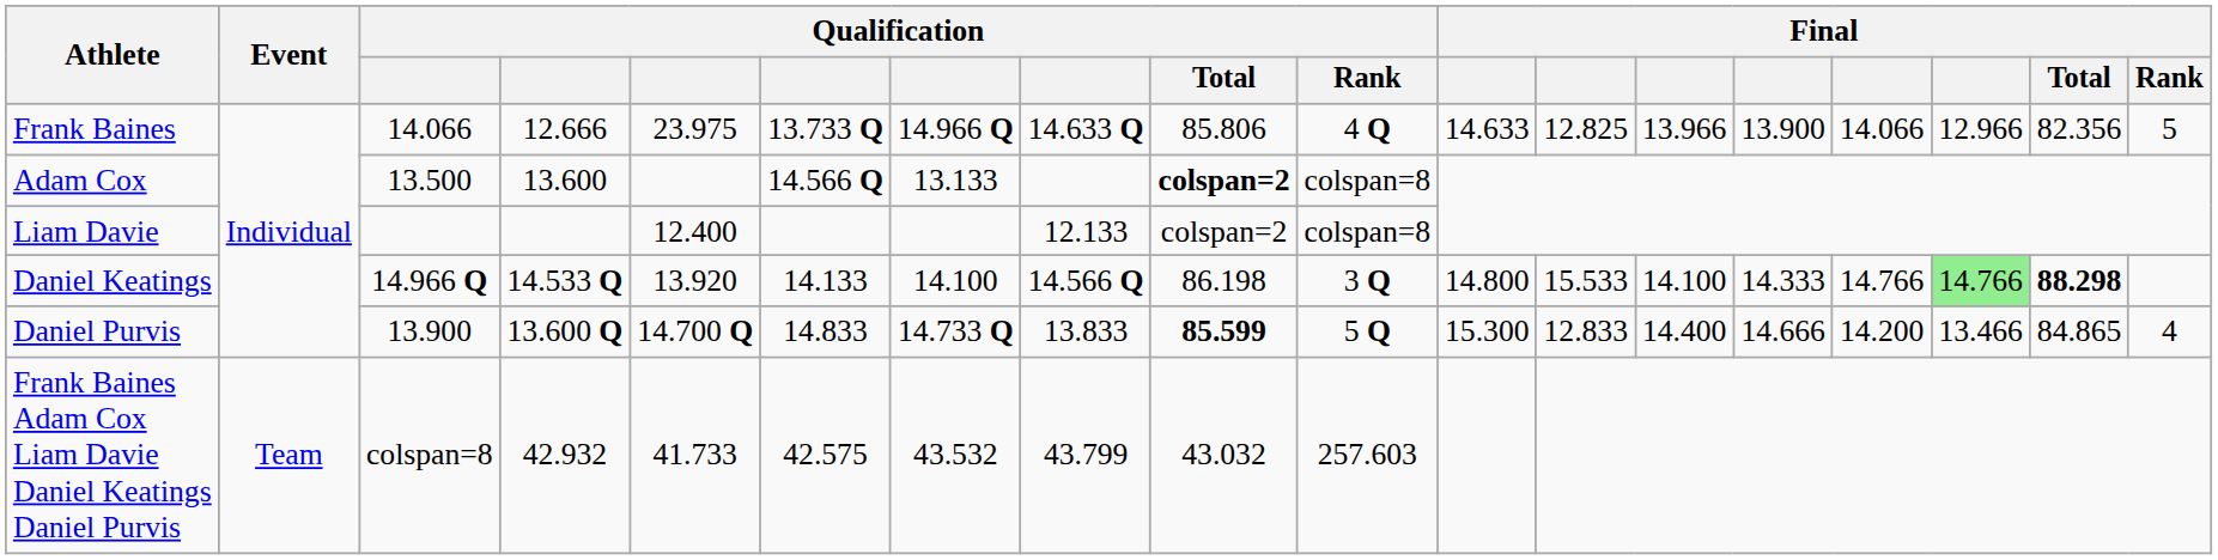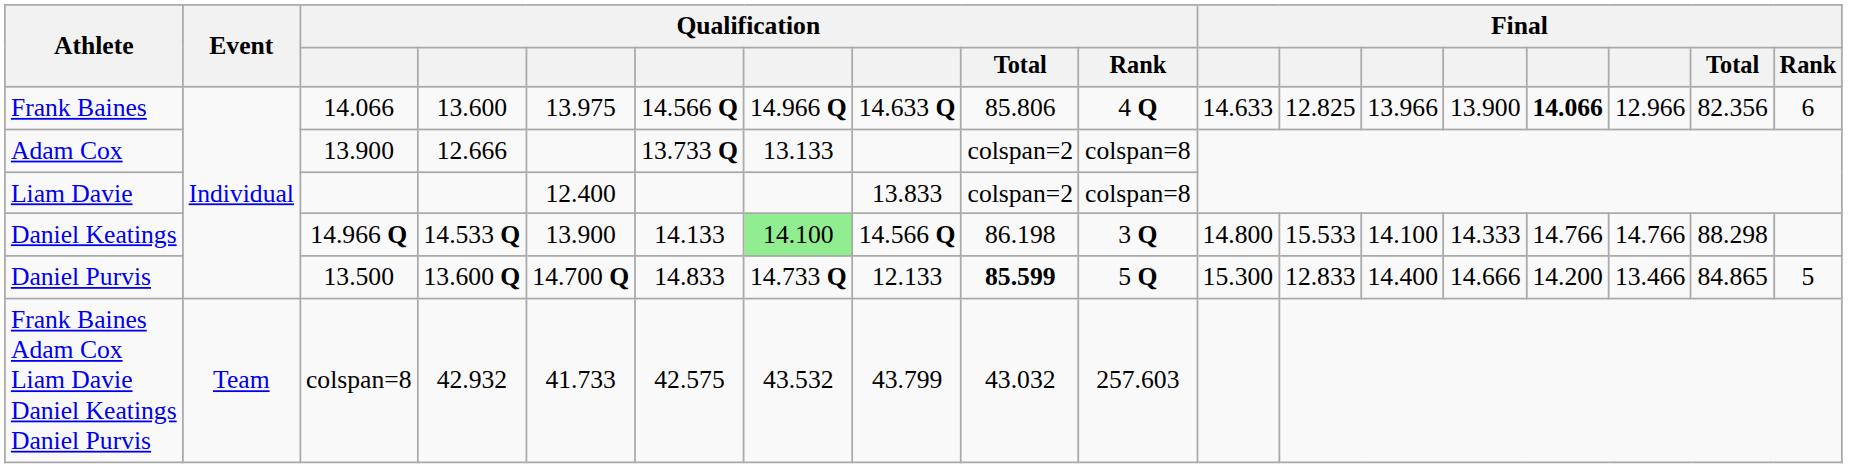Frank Baines | column 4: 12.666 -> 13.600
Frank Baines | column 5: 23.975 -> 13.975
Frank Baines | column 6: 13.733 Q -> 14.566 Q
Frank Baines | column 15: normal -> bold
Frank Baines | Final / Rank: 5 -> 6
Adam Cox | column 3: 13.500 -> 13.900
Adam Cox | column 4: 13.600 -> 12.666
Adam Cox | column 6: 14.566 Q -> 13.733 Q
Adam Cox | Qualification / Total: bold -> normal
Liam Davie | column 8: 12.133 -> 13.833
Daniel Keatings | column 5: 13.920 -> 13.900
Daniel Keatings | column 7: no background -> lightgreen background
Daniel Keatings | column 16: lightgreen background -> no background
Daniel Keatings | Final / Total: bold -> normal
Daniel Purvis | column 3: 13.900 -> 13.500
Daniel Purvis | column 8: 13.833 -> 12.133
Daniel Purvis | Final / Rank: 4 -> 5
